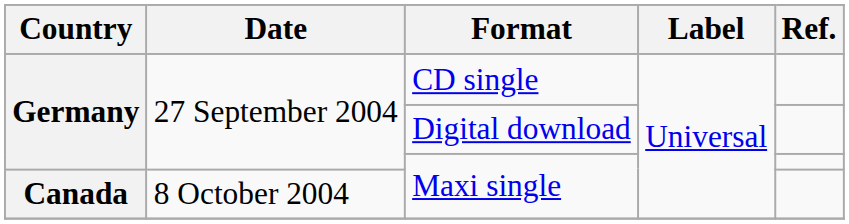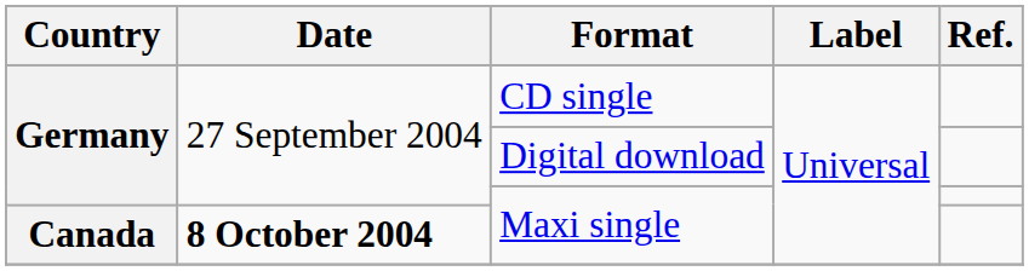Canada / Maxi single | Date: normal -> bold
